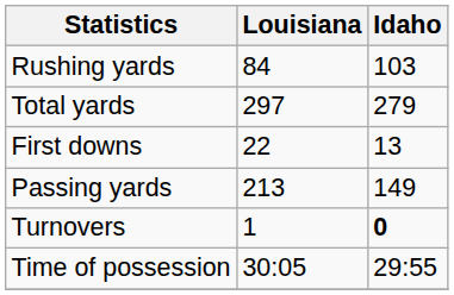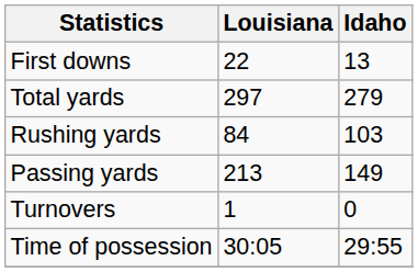rows swapped: First downs <-> Rushing yards
Turnovers | Idaho: bold -> normal
